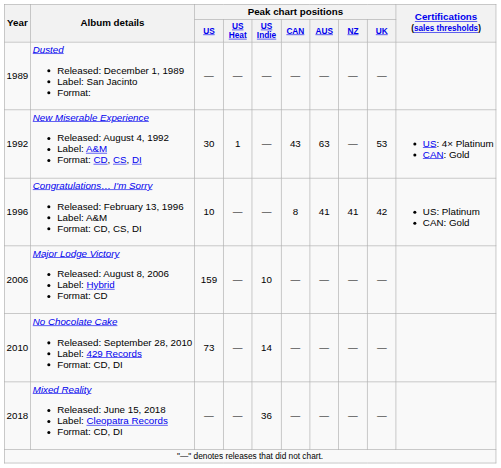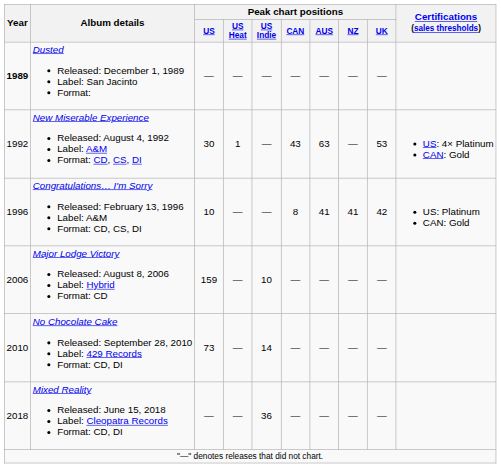Dusted Released: December 1, 1989 Label: San Jacinto Format: | Year: normal -> bold
